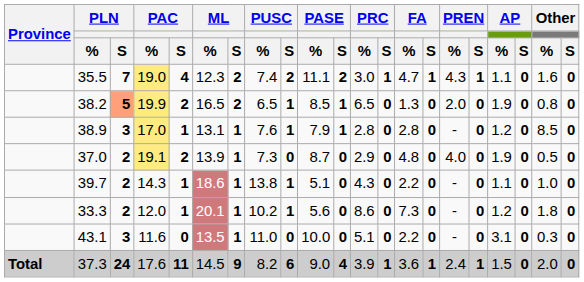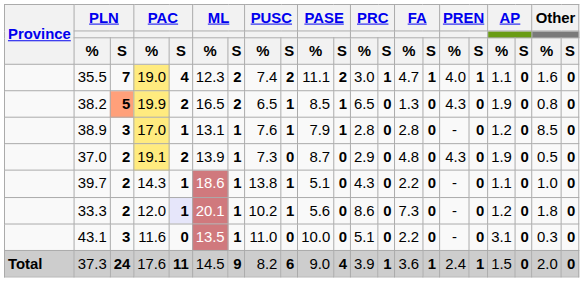35.5 | PREN / %: 4.3 -> 4.0
38.2 | PREN / %: 2.0 -> 4.3
37.0 | PREN / %: 4.0 -> 4.3
33.3 | PAC / S: no background -> lavender background
